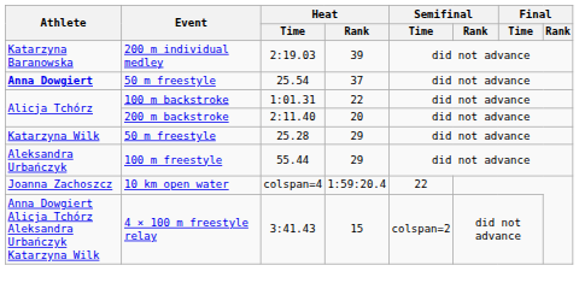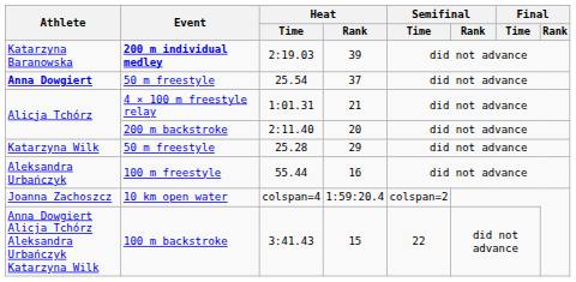2:19.03 | Event: normal -> bold
1:01.31 | Event: 100 m backstroke -> 4 × 100 m freestyle relay
1:01.31 | Heat / Rank: 22 -> 21
55.44 | Heat / Rank: 29 -> 16
colspan=4 | Semifinal / Time: 22 -> colspan=2
3:41.43 | Event: 4 × 100 m freestyle relay -> 100 m backstroke
3:41.43 | Semifinal / Time: colspan=2 -> 22
